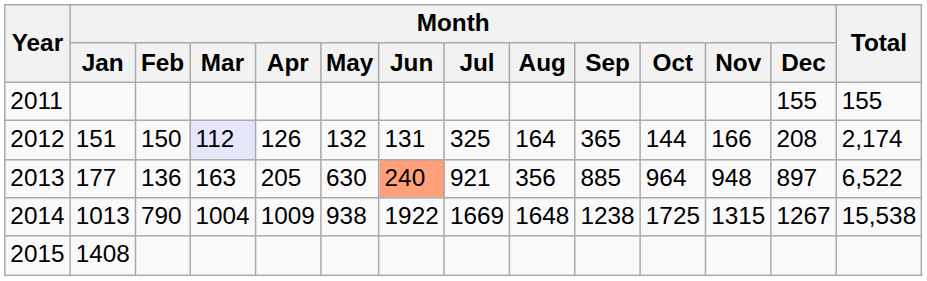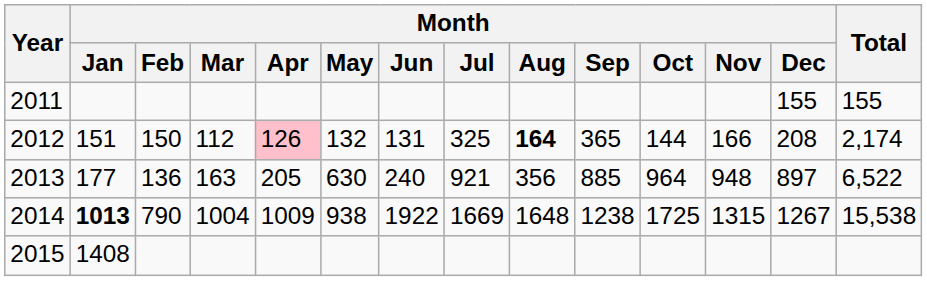2012 | Month / Mar: lavender background -> no background
2012 | Month / Apr: no background -> pink background
2012 | Month / Aug: normal -> bold
2013 | Month / Jun: lightsalmon background -> no background
2014 | Month / Jan: normal -> bold
